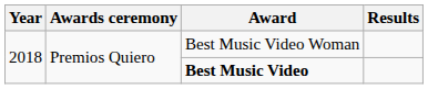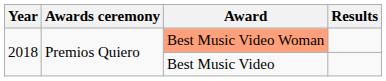Best Music Video Woman | Award: no background -> lightsalmon background
Best Music Video | Award: bold -> normal
